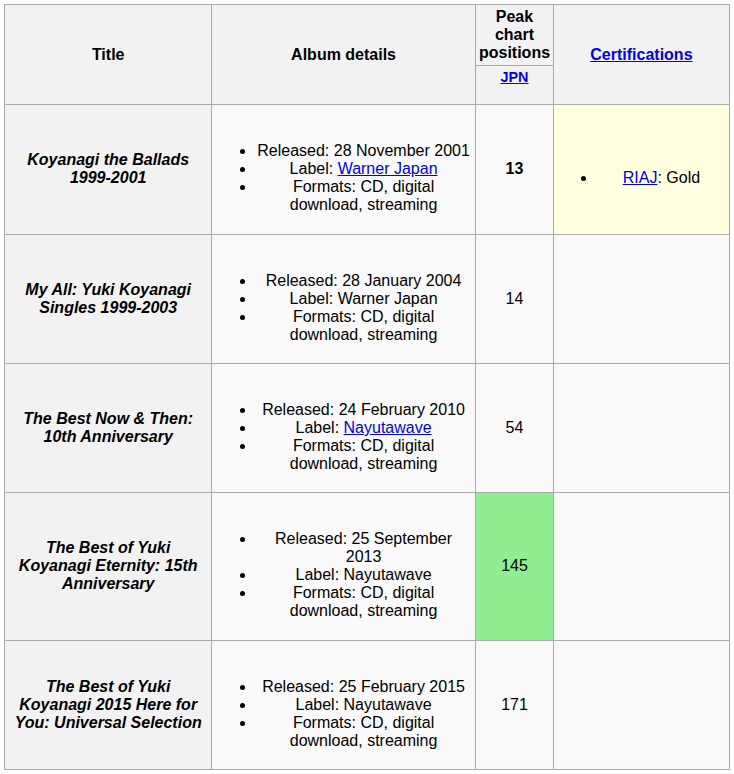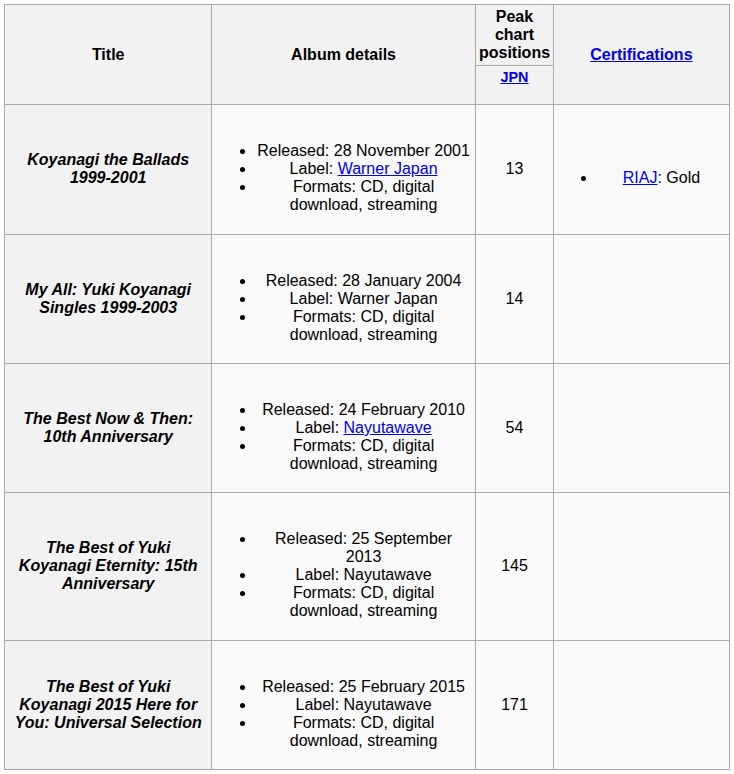Koyanagi the Ballads 1999-2001 | Peak chart positions / JPN: bold -> normal
Koyanagi the Ballads 1999-2001 | Certifications: lightyellow background -> no background
The Best of Yuki Koyanagi Eternity: 15th Anniversary | Peak chart positions / JPN: lightgreen background -> no background
